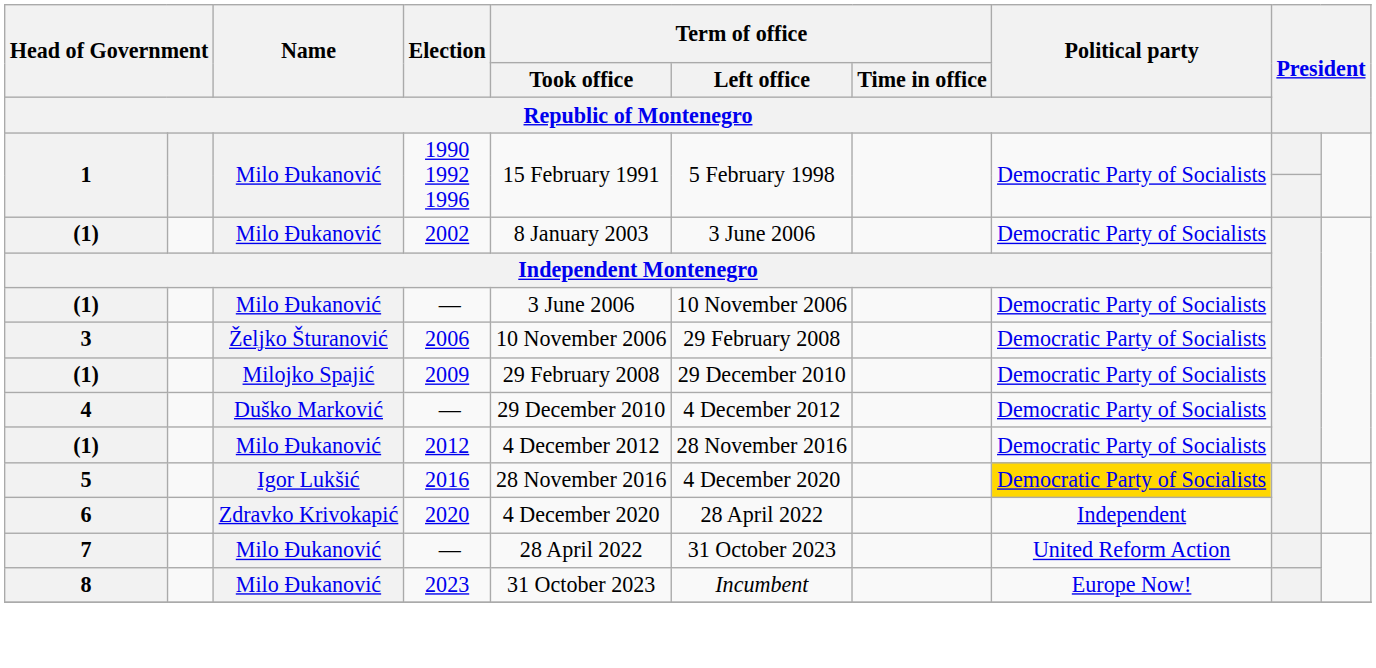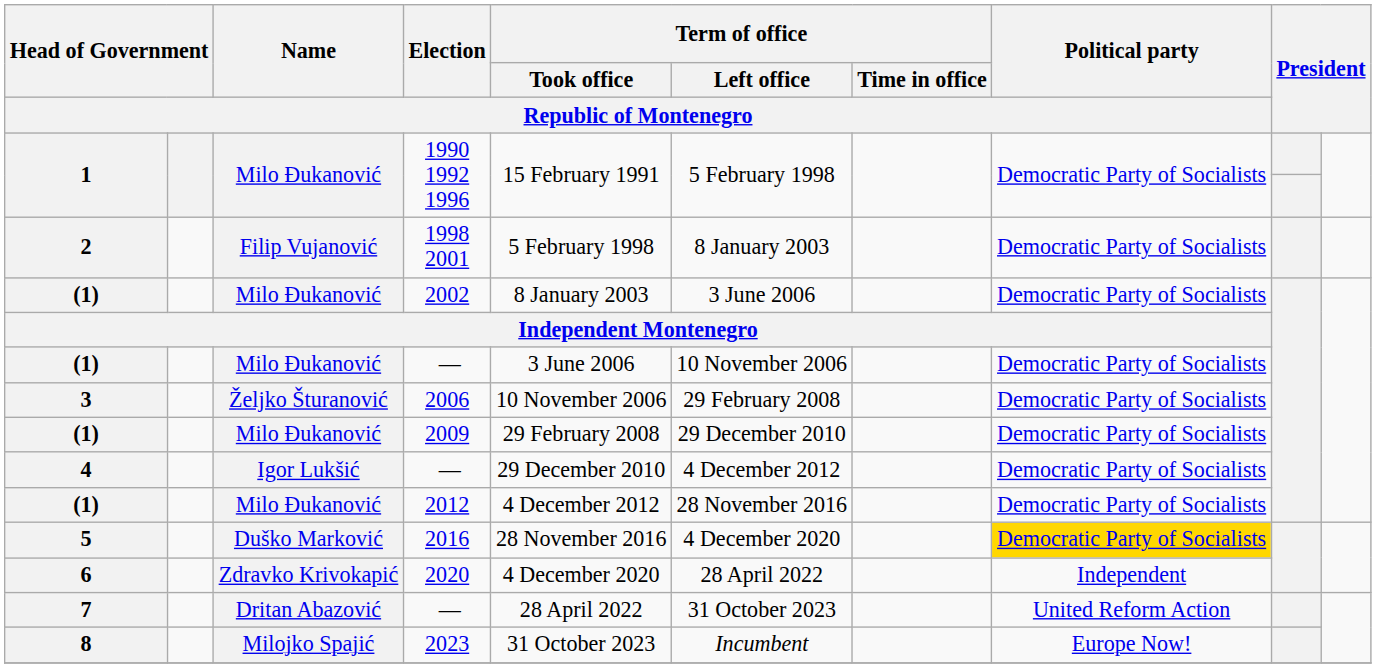+ row: 2 | Filip Vujanović | 1998 2001 | 5 February 1998 | 8 January 2003 | Democratic Party of Socialists
2009 | Name / Republic of Montenegro: Milojko Spajić -> Milo Đukanović
4 / — | Name / Republic of Montenegro: Duško Marković -> Igor Lukšić
2016 | Name / Republic of Montenegro: Igor Lukšić -> Duško Marković
7 / — | Name / Republic of Montenegro: Milo Đukanović -> Dritan Abazović
2023 | Name / Republic of Montenegro: Milo Đukanović -> Milojko Spajić
